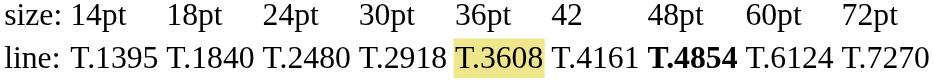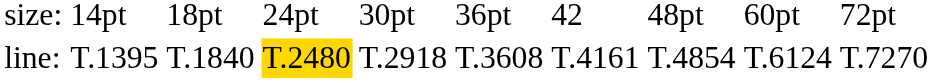line: | column 4: no background -> gold background
line: | column 6: khaki background -> no background
line: | column 8: bold -> normal
